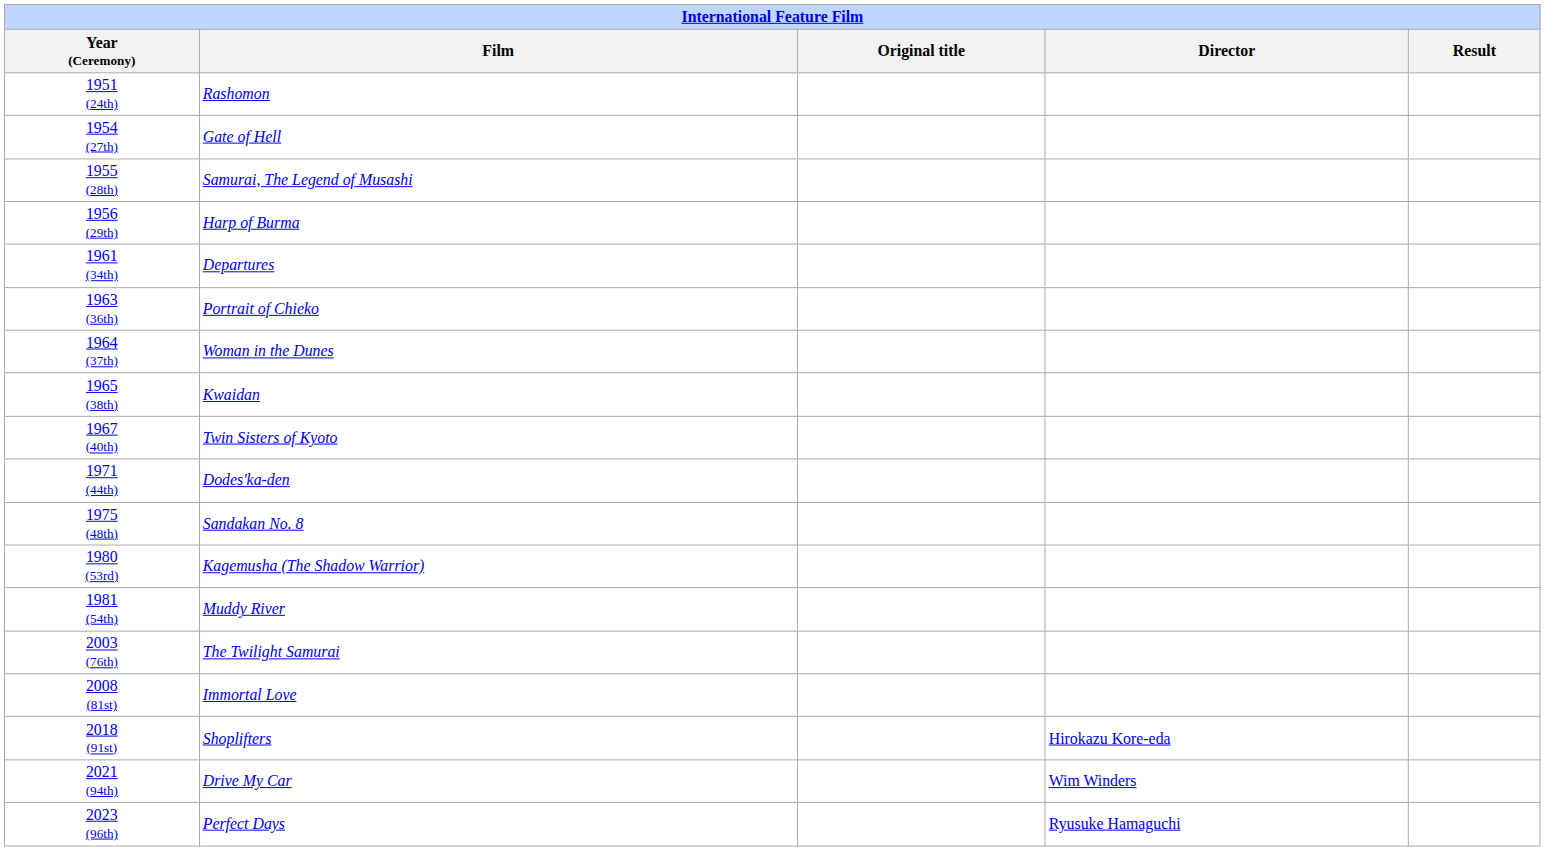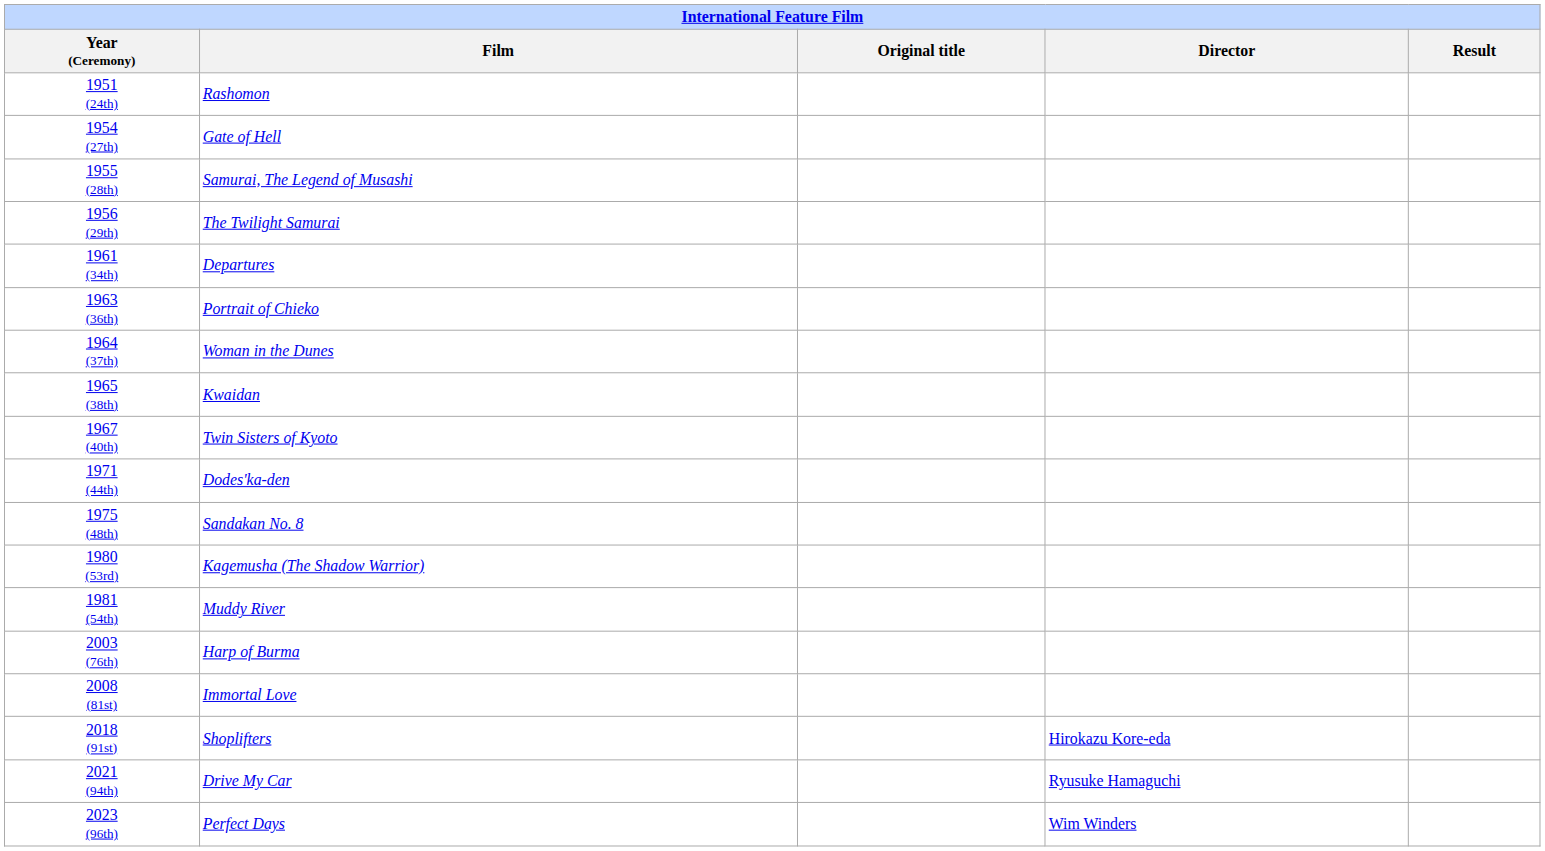1956 (29th) | Film: Harp of Burma -> The Twilight Samurai
2003 (76th) | Film: The Twilight Samurai -> Harp of Burma
2021 (94th) | Director: Wim Winders -> Ryusuke Hamaguchi
2023 (96th) | Director: Ryusuke Hamaguchi -> Wim Winders
